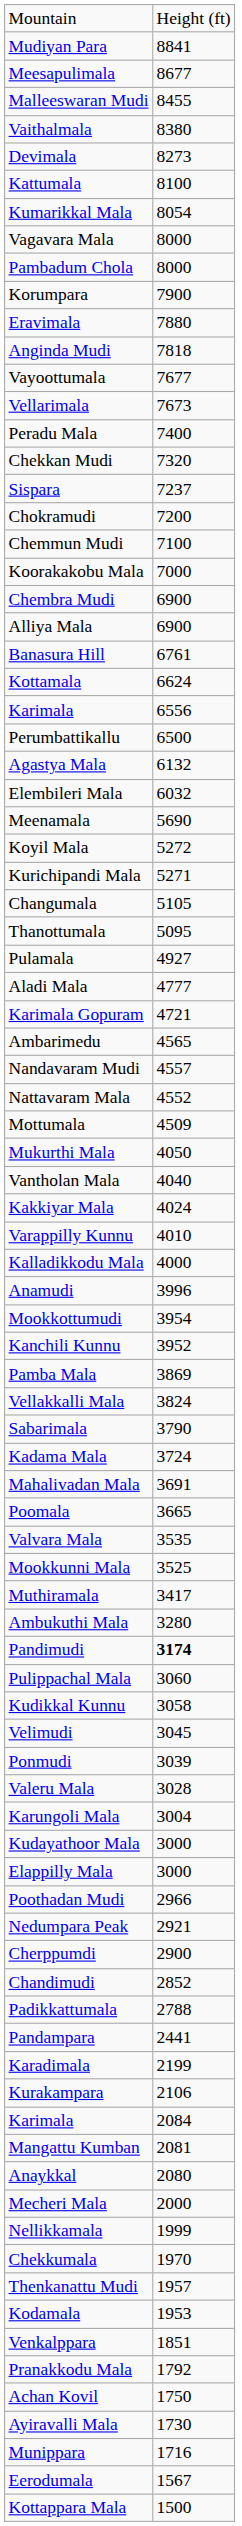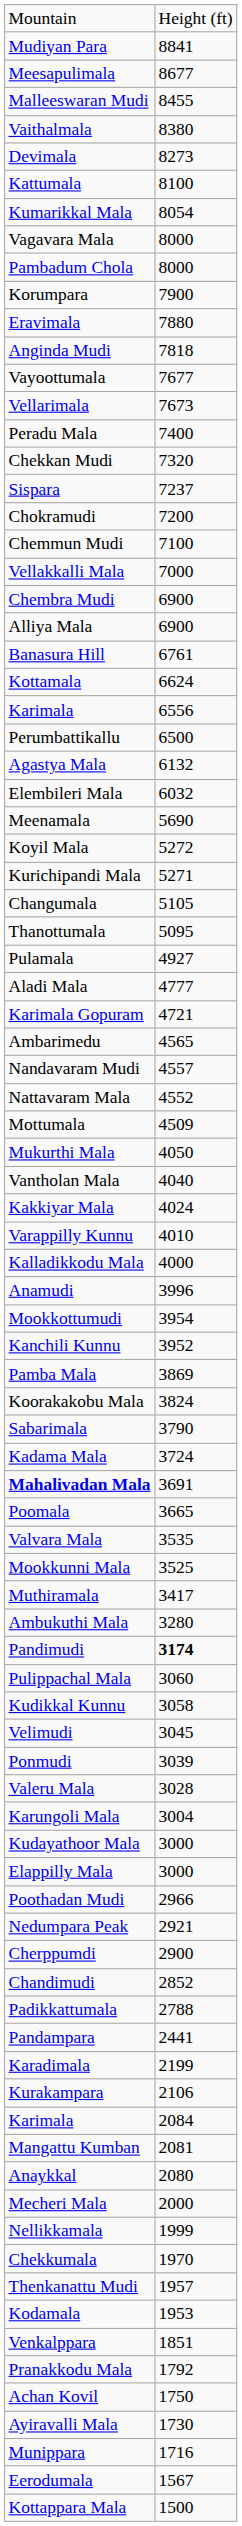row 21 | column 1: Koorakakobu Mala -> Vellakkalli Mala
row 51 | column 1: Vellakkalli Mala -> Koorakakobu Mala
row 54 | column 1: normal -> bold
